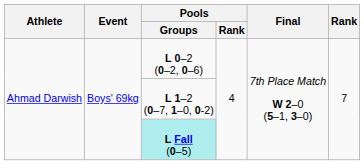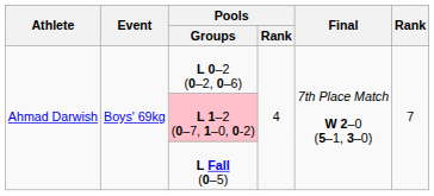L 1–2 (0–7, 1–0, 0-2) | Pools / Groups: no background -> pink background
L Fall (0–5) | Pools / Groups: paleturquoise background -> no background
